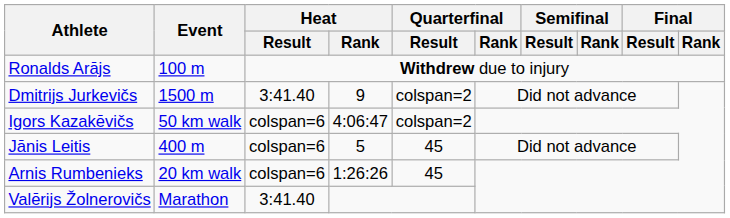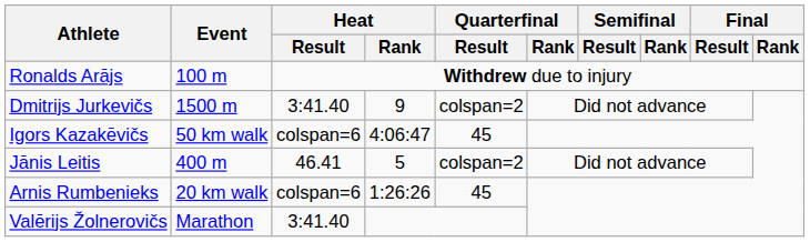Igors Kazakēvičs | Quarterfinal / Result: colspan=2 -> 45
Jānis Leitis | Heat / Result: colspan=6 -> 46.41
Jānis Leitis | Quarterfinal / Result: 45 -> colspan=2
